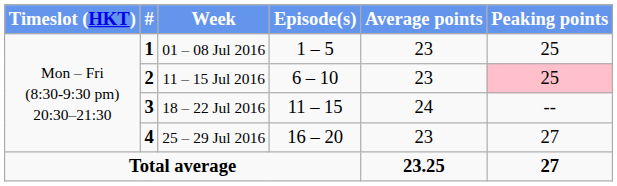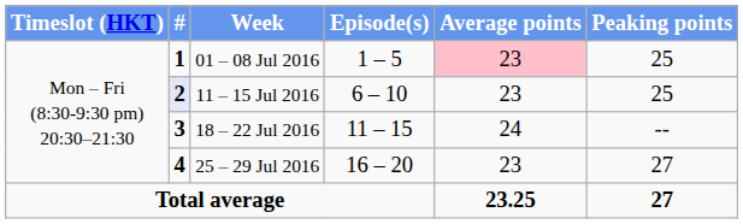01 – 08 Jul 2016 | Average points: no background -> pink background
11 – 15 Jul 2016 | #: no background -> lavender background
11 – 15 Jul 2016 | Peaking points: pink background -> no background
